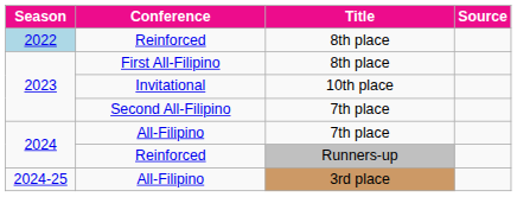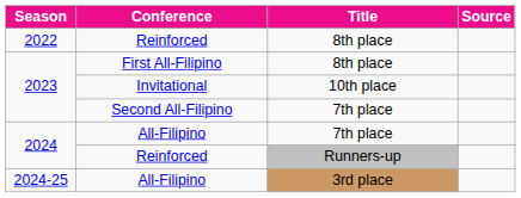Reinforced / 8th place | Season: lightblue background -> no background
